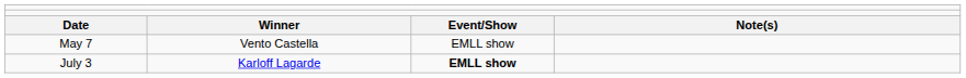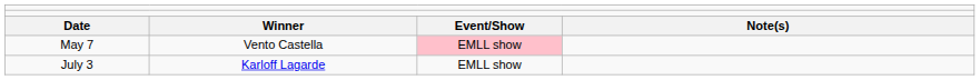May 7 | column 3: no background -> pink background
July 3 | column 3: bold -> normal
